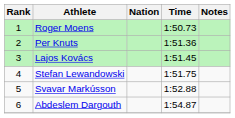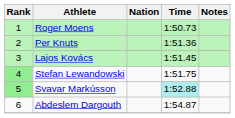Stefan Lewandowski | Rank: no background -> lightgreen background
Svavar Markússon | Rank: no background -> lightgreen background
Svavar Markússon | Time: no background -> paleturquoise background
